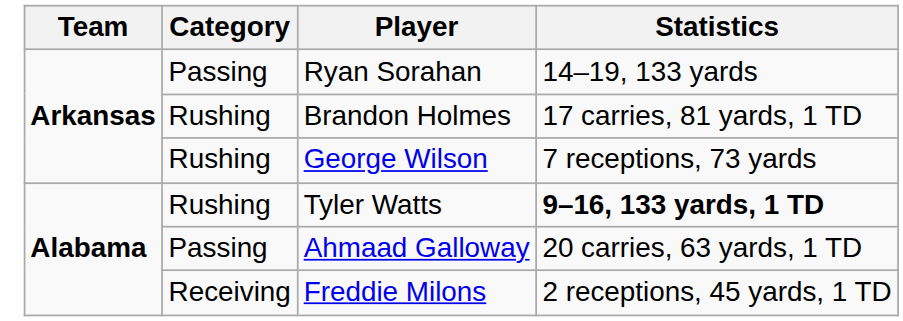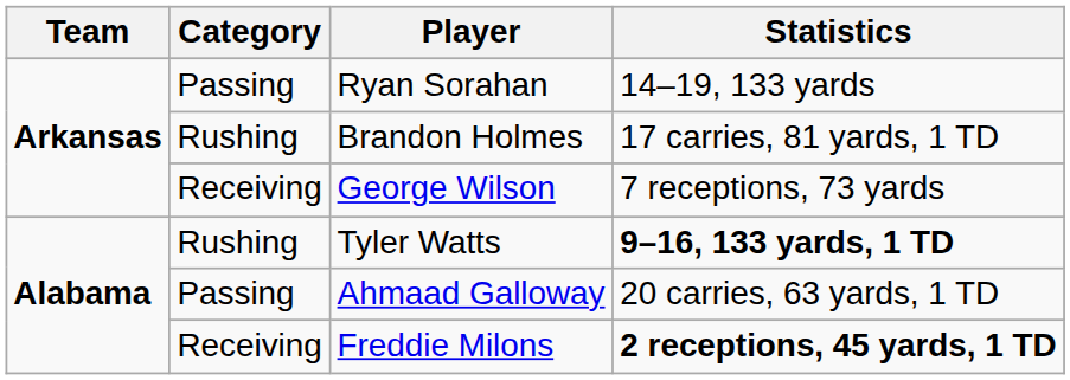George Wilson | Category: Rushing -> Receiving
Freddie Milons | Statistics: normal -> bold
